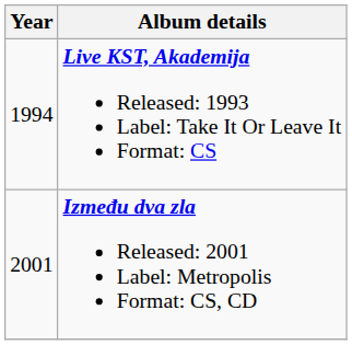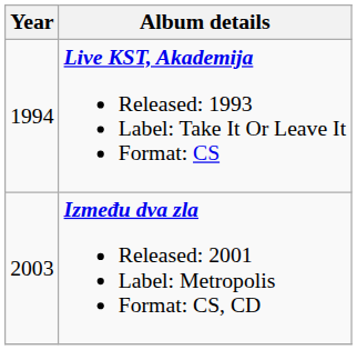row 3 | Year: 2001 -> 2003
